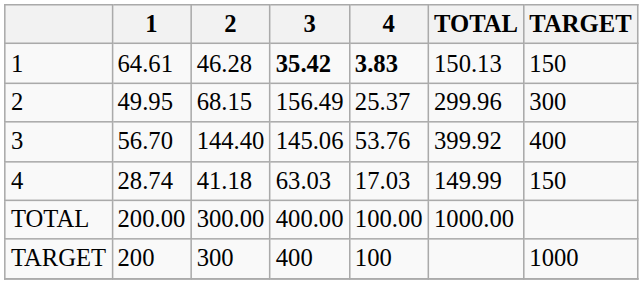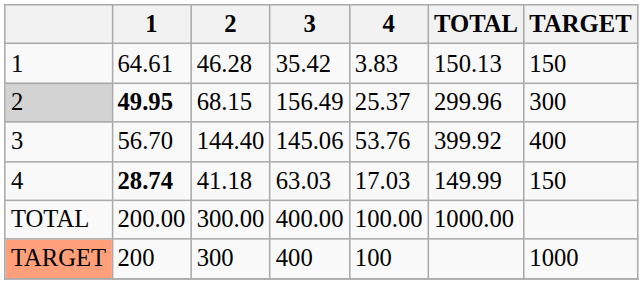row 2 | 3: bold -> normal
row 2 | 4: bold -> normal
row 3 | column 1: no background -> lightgrey background
row 3 | 1: normal -> bold
row 5 | 1: normal -> bold
row 7 | column 1: no background -> lightsalmon background
